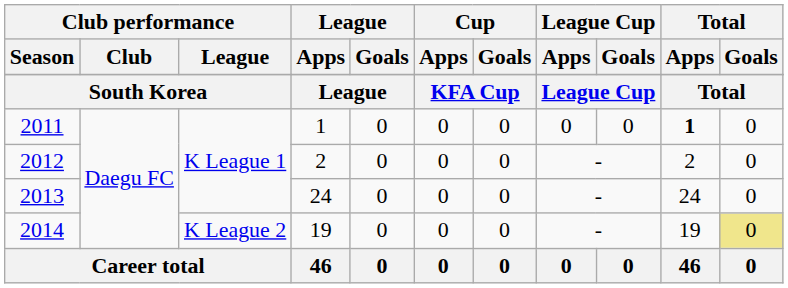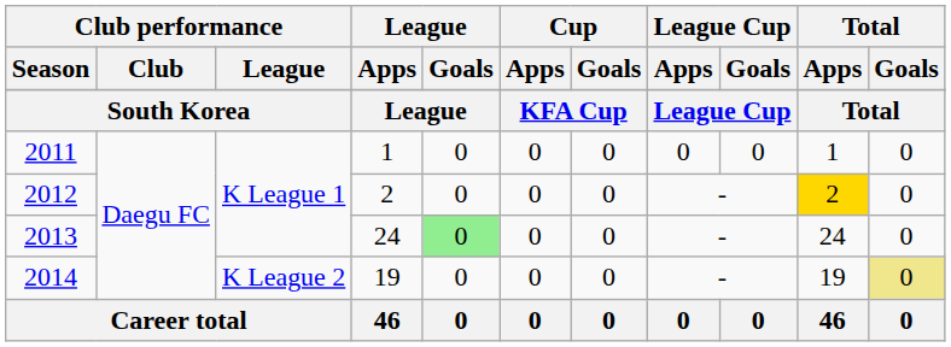2011 | Total / Apps: bold -> normal
2012 | Total / Apps: no background -> gold background
2013 | League / Goals: no background -> lightgreen background
